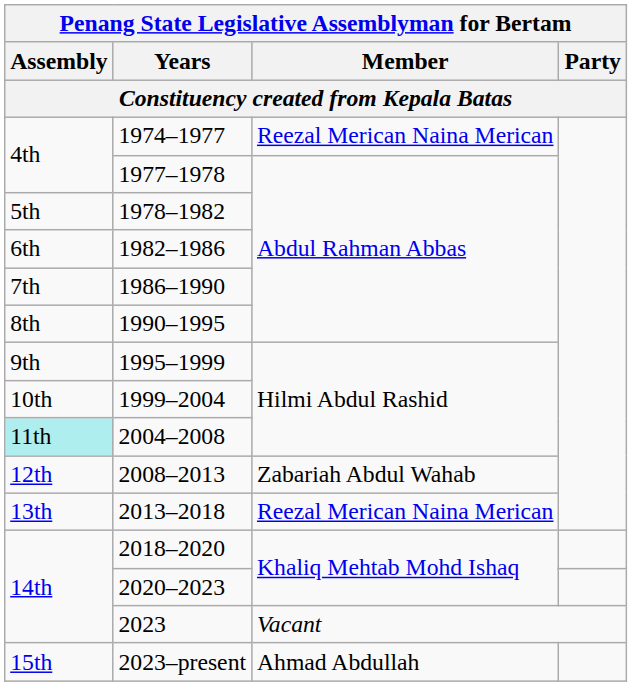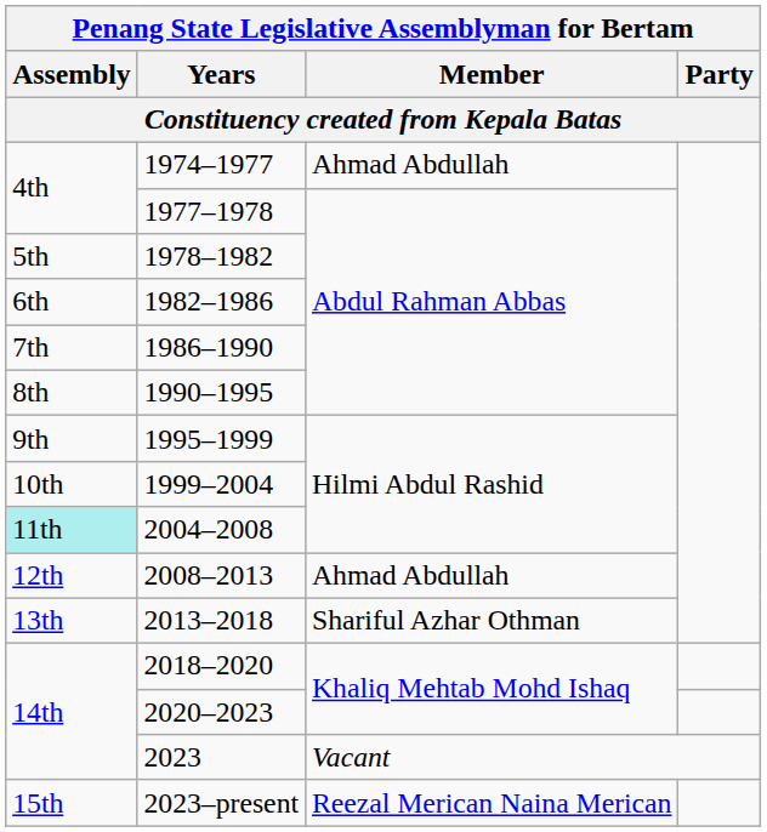1974–1977 | Member: Reezal Merican Naina Merican -> Ahmad Abdullah
2008–2013 | Member: Zabariah Abdul Wahab -> Ahmad Abdullah
2013–2018 | Member: Reezal Merican Naina Merican -> Shariful Azhar Othman
2023–present | Member: Ahmad Abdullah -> Reezal Merican Naina Merican
